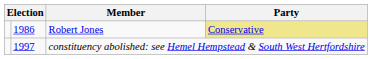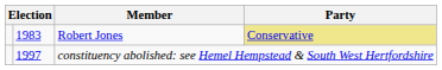Robert Jones | column 2: 1986 -> 1983
